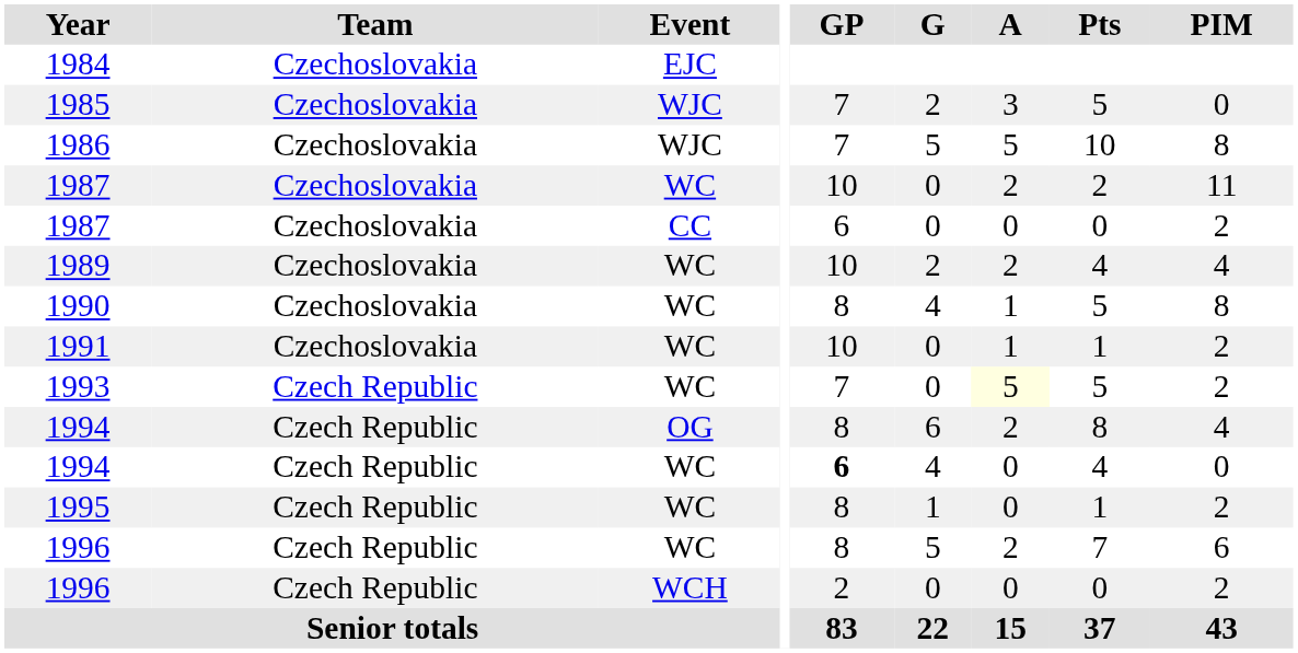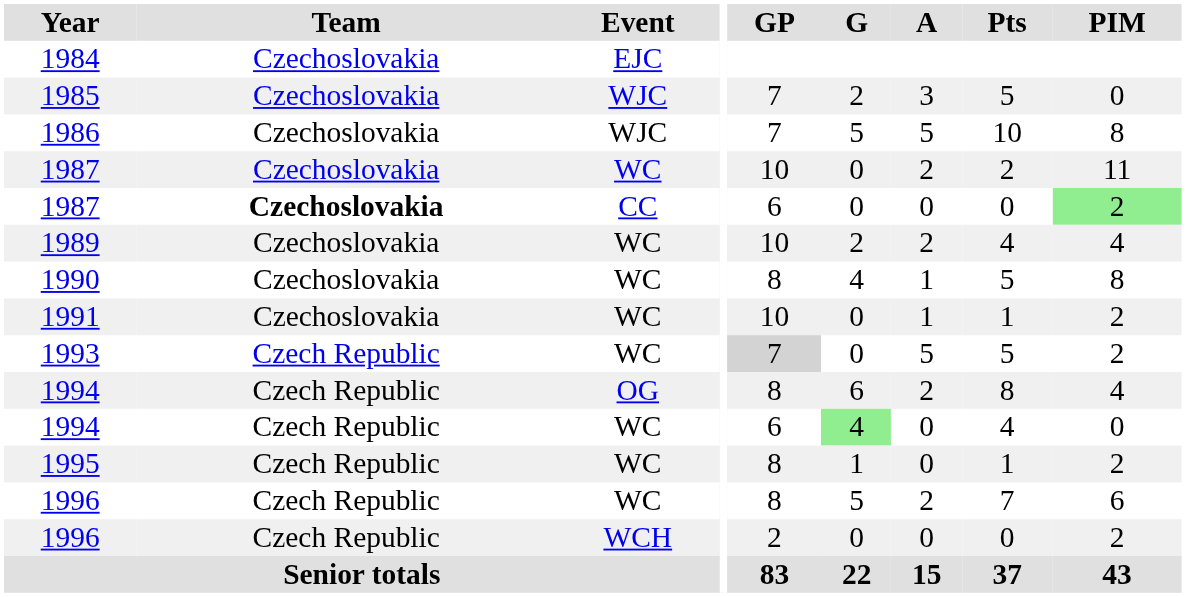1987 / CC | Team: normal -> bold
1987 / CC | PIM: no background -> lightgreen background
1993 | GP: no background -> lightgrey background
1993 | A: lightyellow background -> no background
1994 / WC | GP: bold -> normal
1994 / WC | G: no background -> lightgreen background
